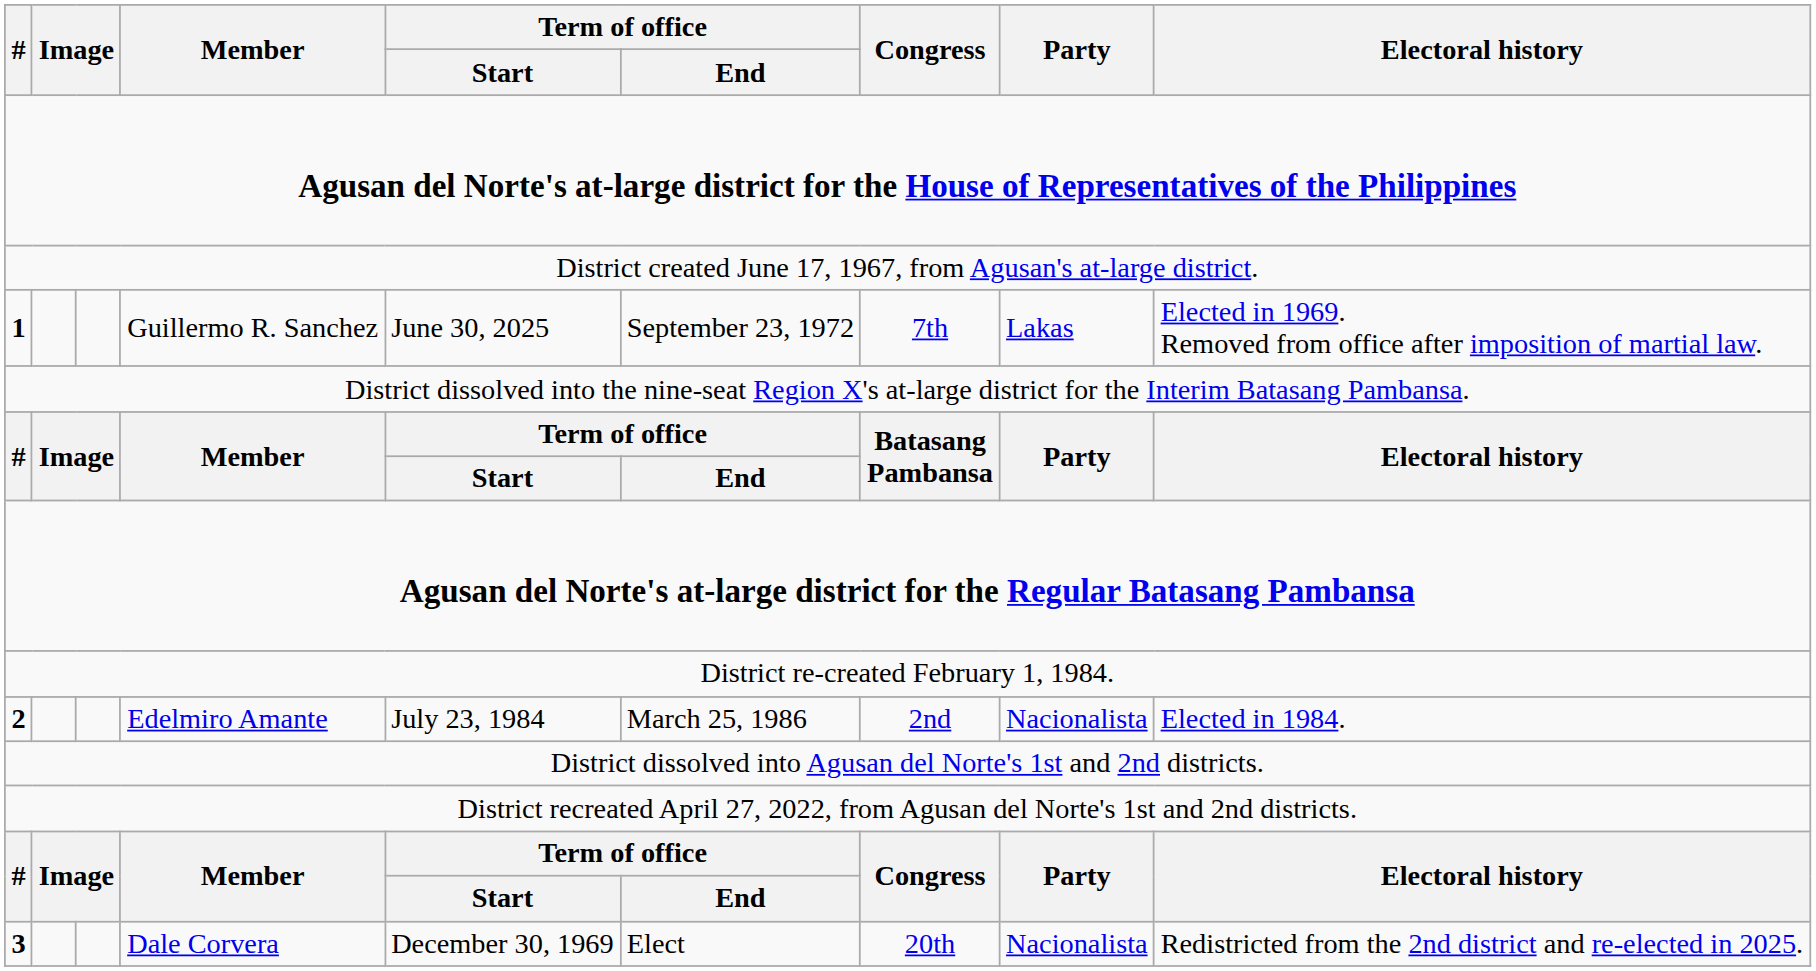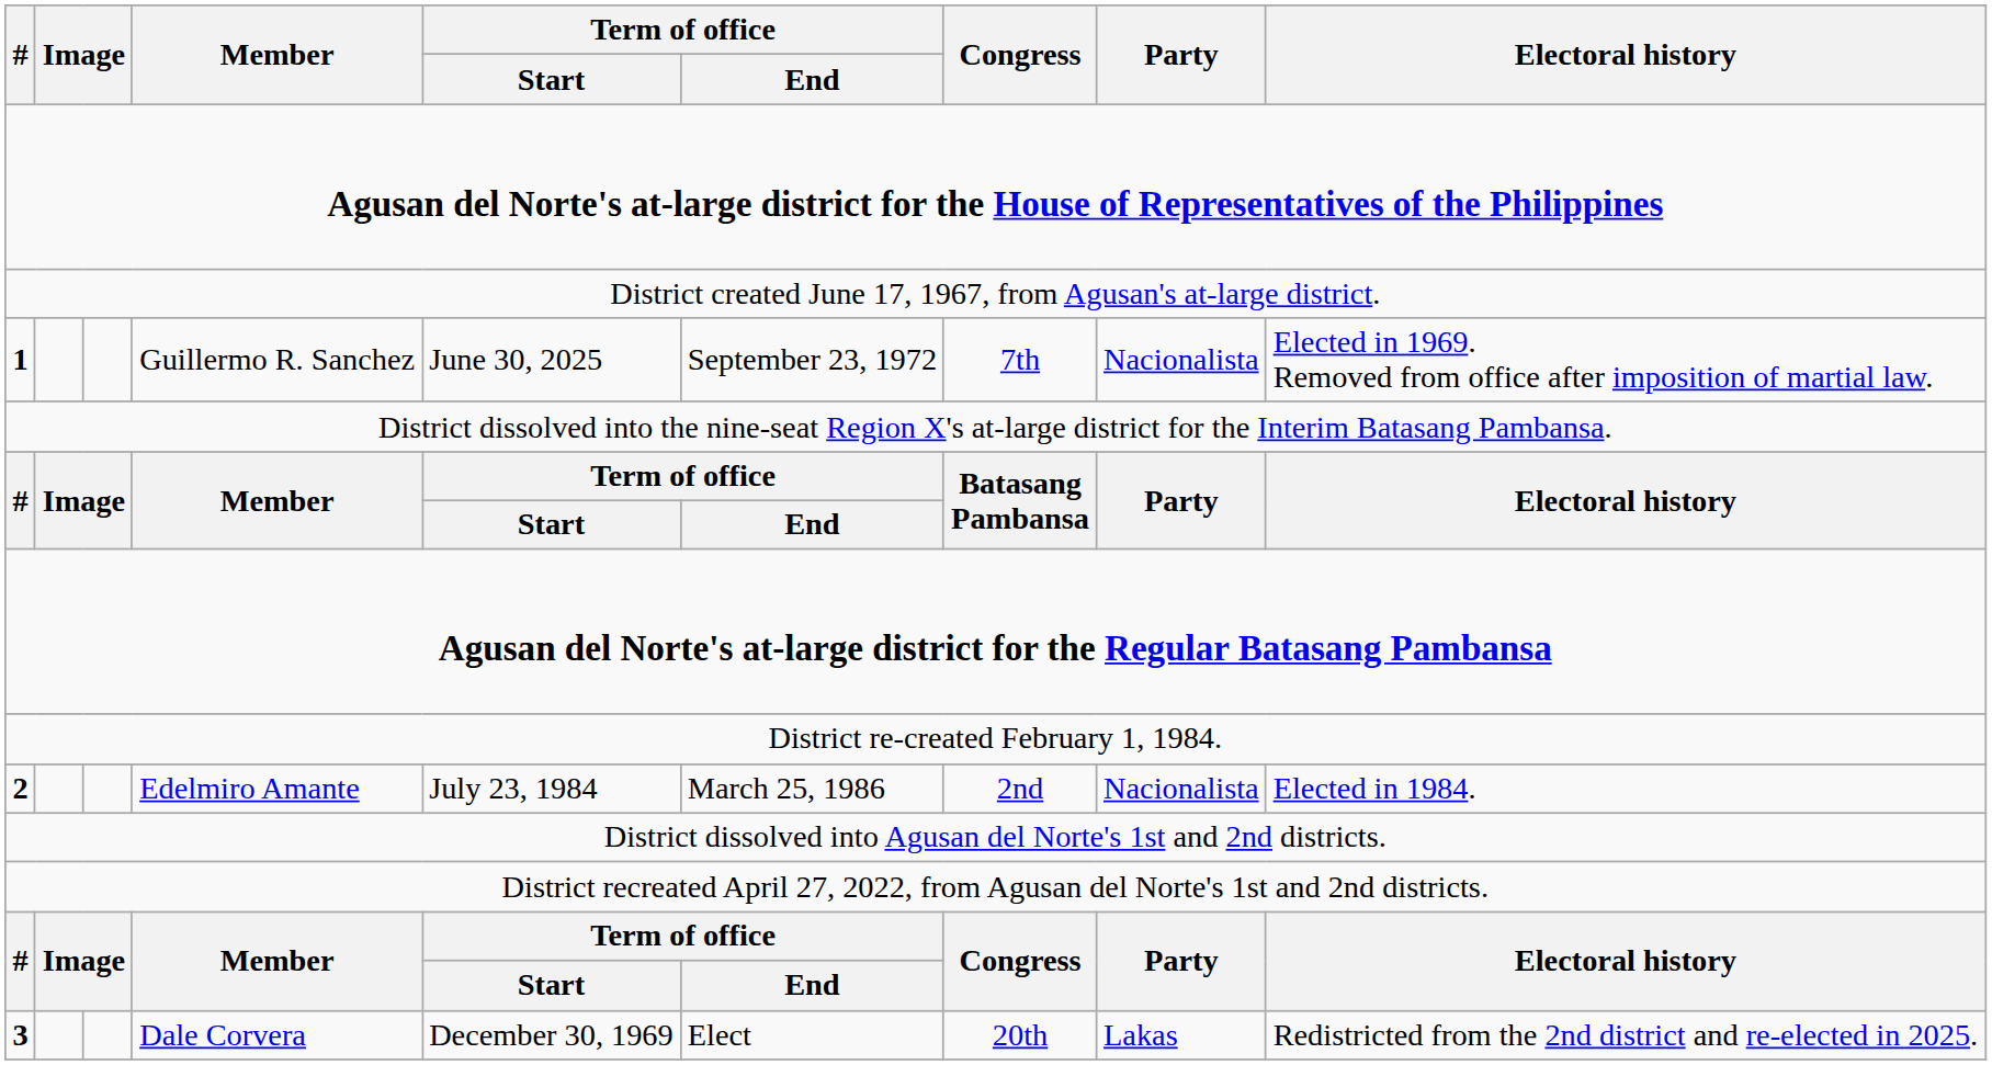1 | Party: Lakas -> Nacionalista
3 | Party: Nacionalista -> Lakas
